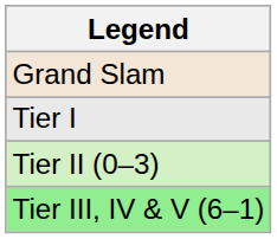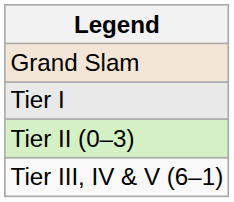row 5 | column 1: lightgreen background -> no background
